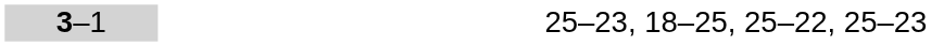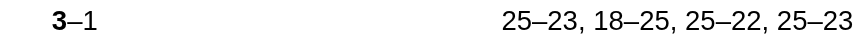row 1 | column 1: lightgrey background -> no background
